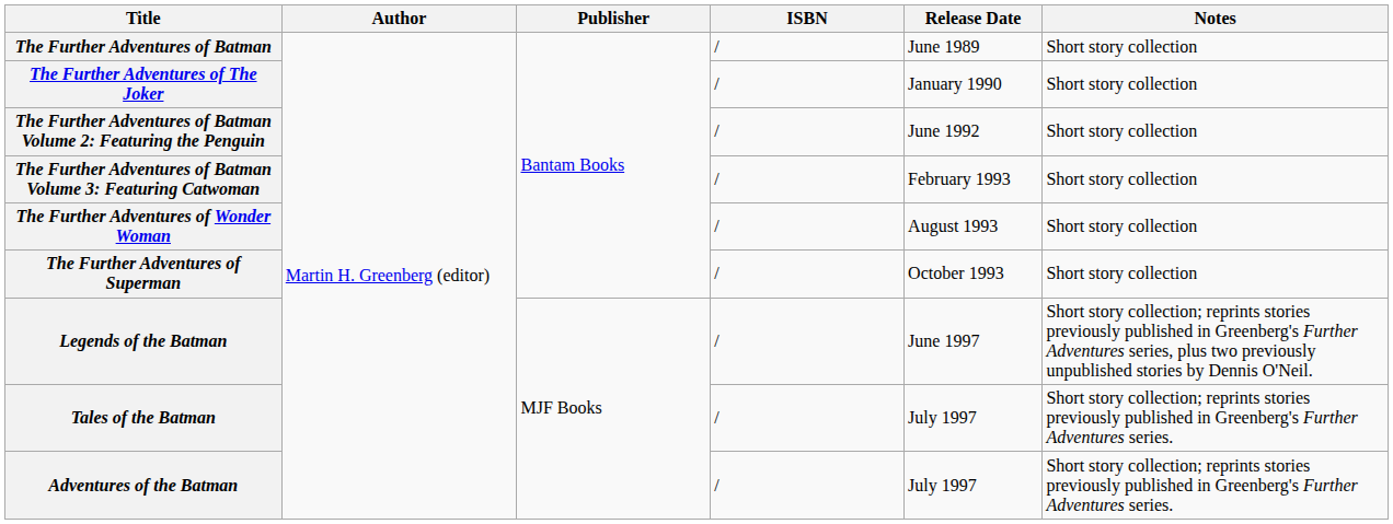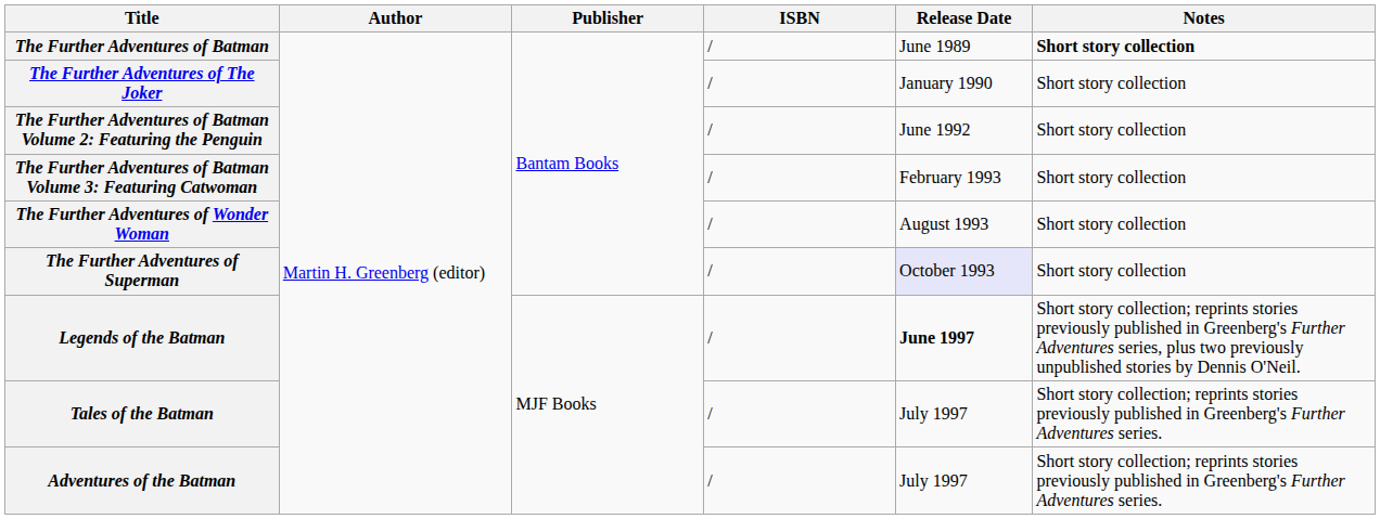The Further Adventures of Batman | Notes: normal -> bold
The Further Adventures of Superman | Release Date: no background -> lavender background
Legends of the Batman | Release Date: normal -> bold
